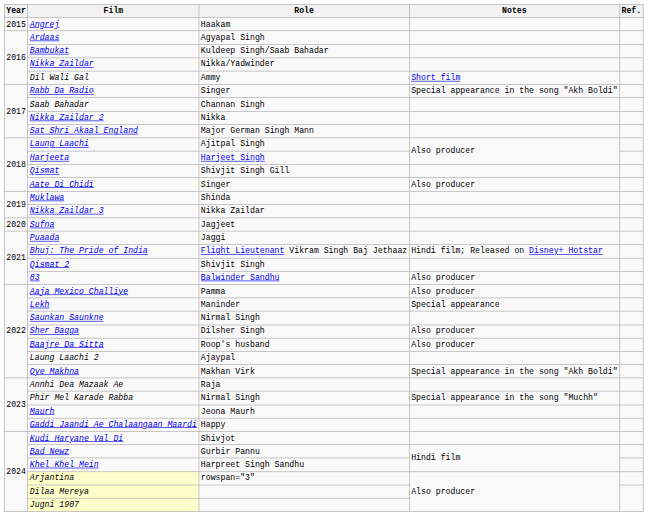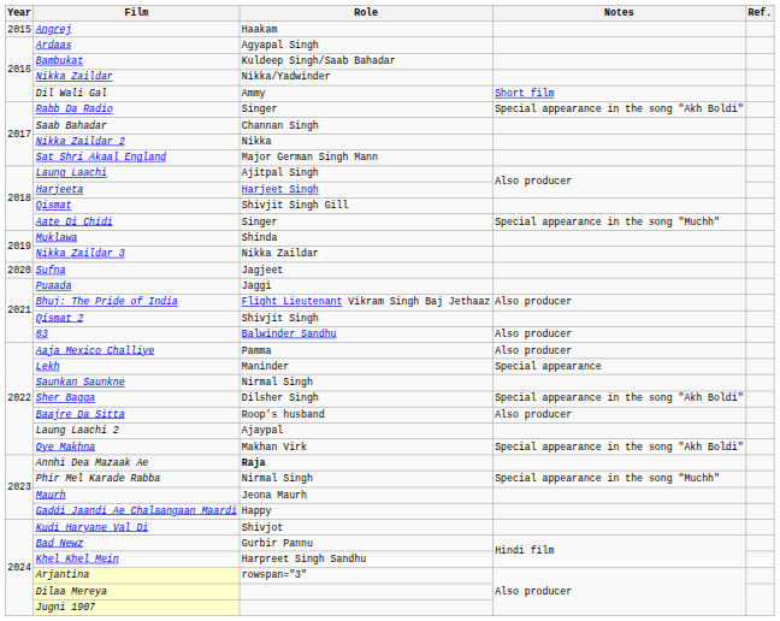Aate Di Chidi | Notes: Also producer -> Special appearance in the song "Muchh"
Bhuj: The Pride of India | Notes: Hindi film; Released on Disney+ Hotstar -> Also producer
Sher Bagga | Notes: Also producer -> Special appearance in the song "Akh Boldi"
Annhi Dea Mazaak Ae | Role: normal -> bold
